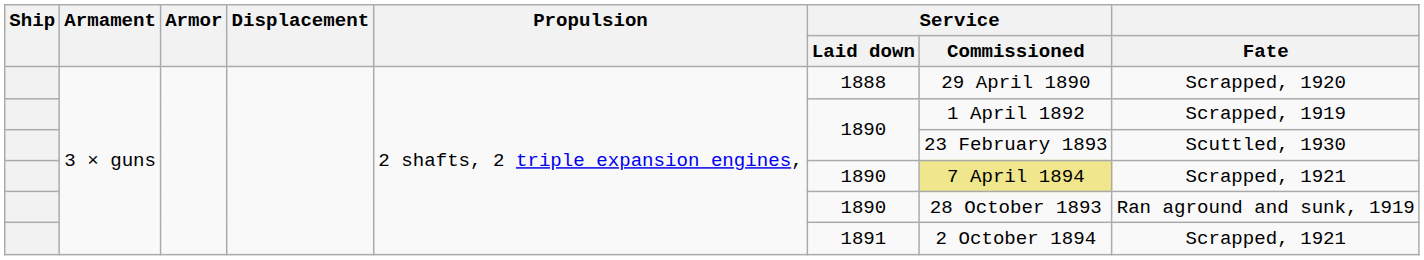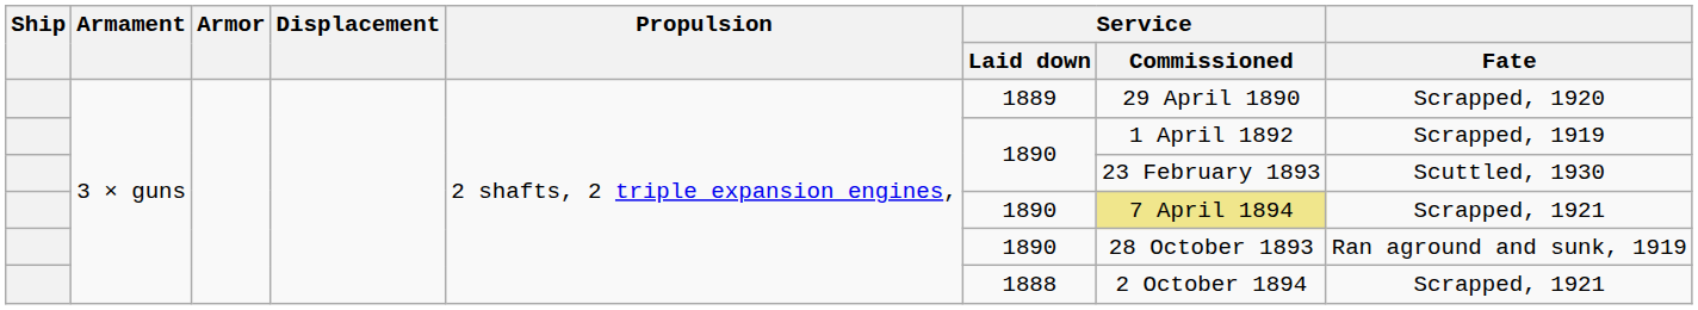row 3 | Service / Laid down: 1888 -> 1889
row 8 | Service / Laid down: 1891 -> 1888
